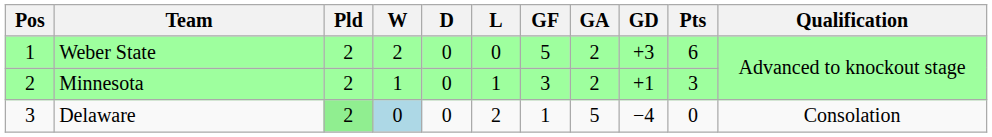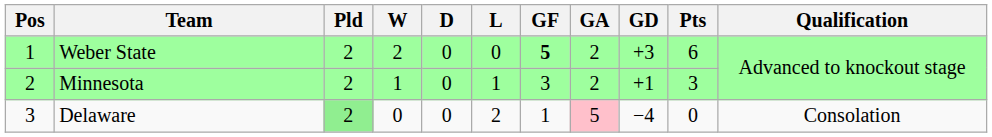Weber State | GF: normal -> bold
Delaware | W: lightblue background -> no background
Delaware | GA: no background -> pink background
